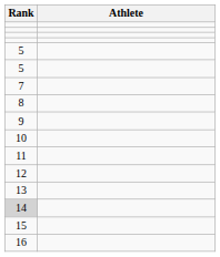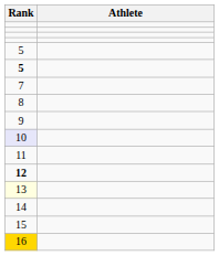row 7 | Rank: normal -> bold
row 11 | Rank: no background -> lavender background
row 13 | Rank: normal -> bold
row 14 | Rank: no background -> lightyellow background
row 15 | Rank: lightgrey background -> no background
row 17 | Rank: no background -> gold background
